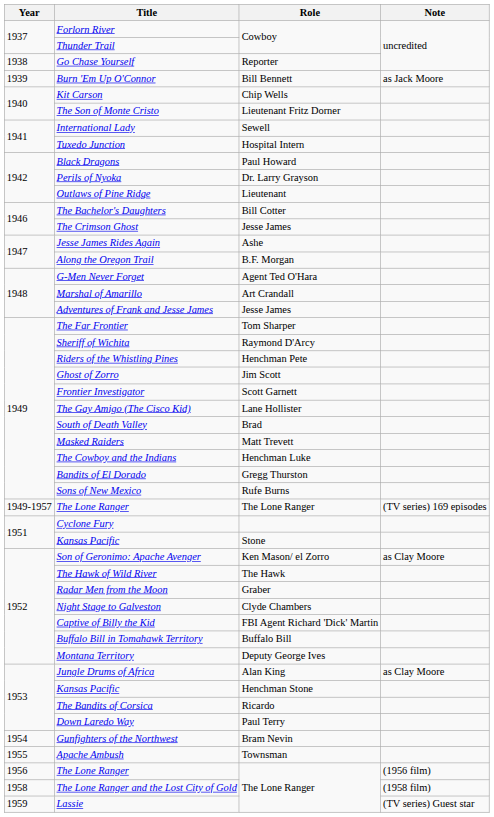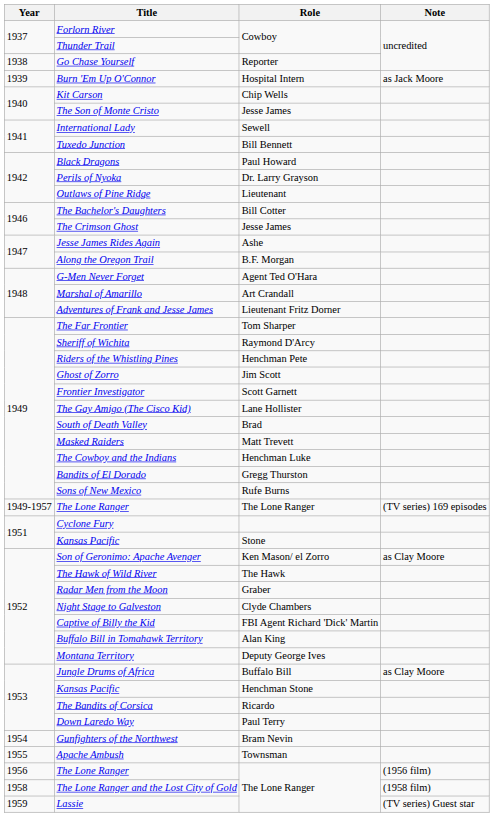Burn 'Em Up O'Connor | Role: Bill Bennett -> Hospital Intern
The Son of Monte Cristo | Role: Lieutenant Fritz Dorner -> Jesse James
Tuxedo Junction | Role: Hospital Intern -> Bill Bennett
Adventures of Frank and Jesse James | Role: Jesse James -> Lieutenant Fritz Dorner
Buffalo Bill in Tomahawk Territory | Role: Buffalo Bill -> Alan King
Jungle Drums of Africa | Role: Alan King -> Buffalo Bill
